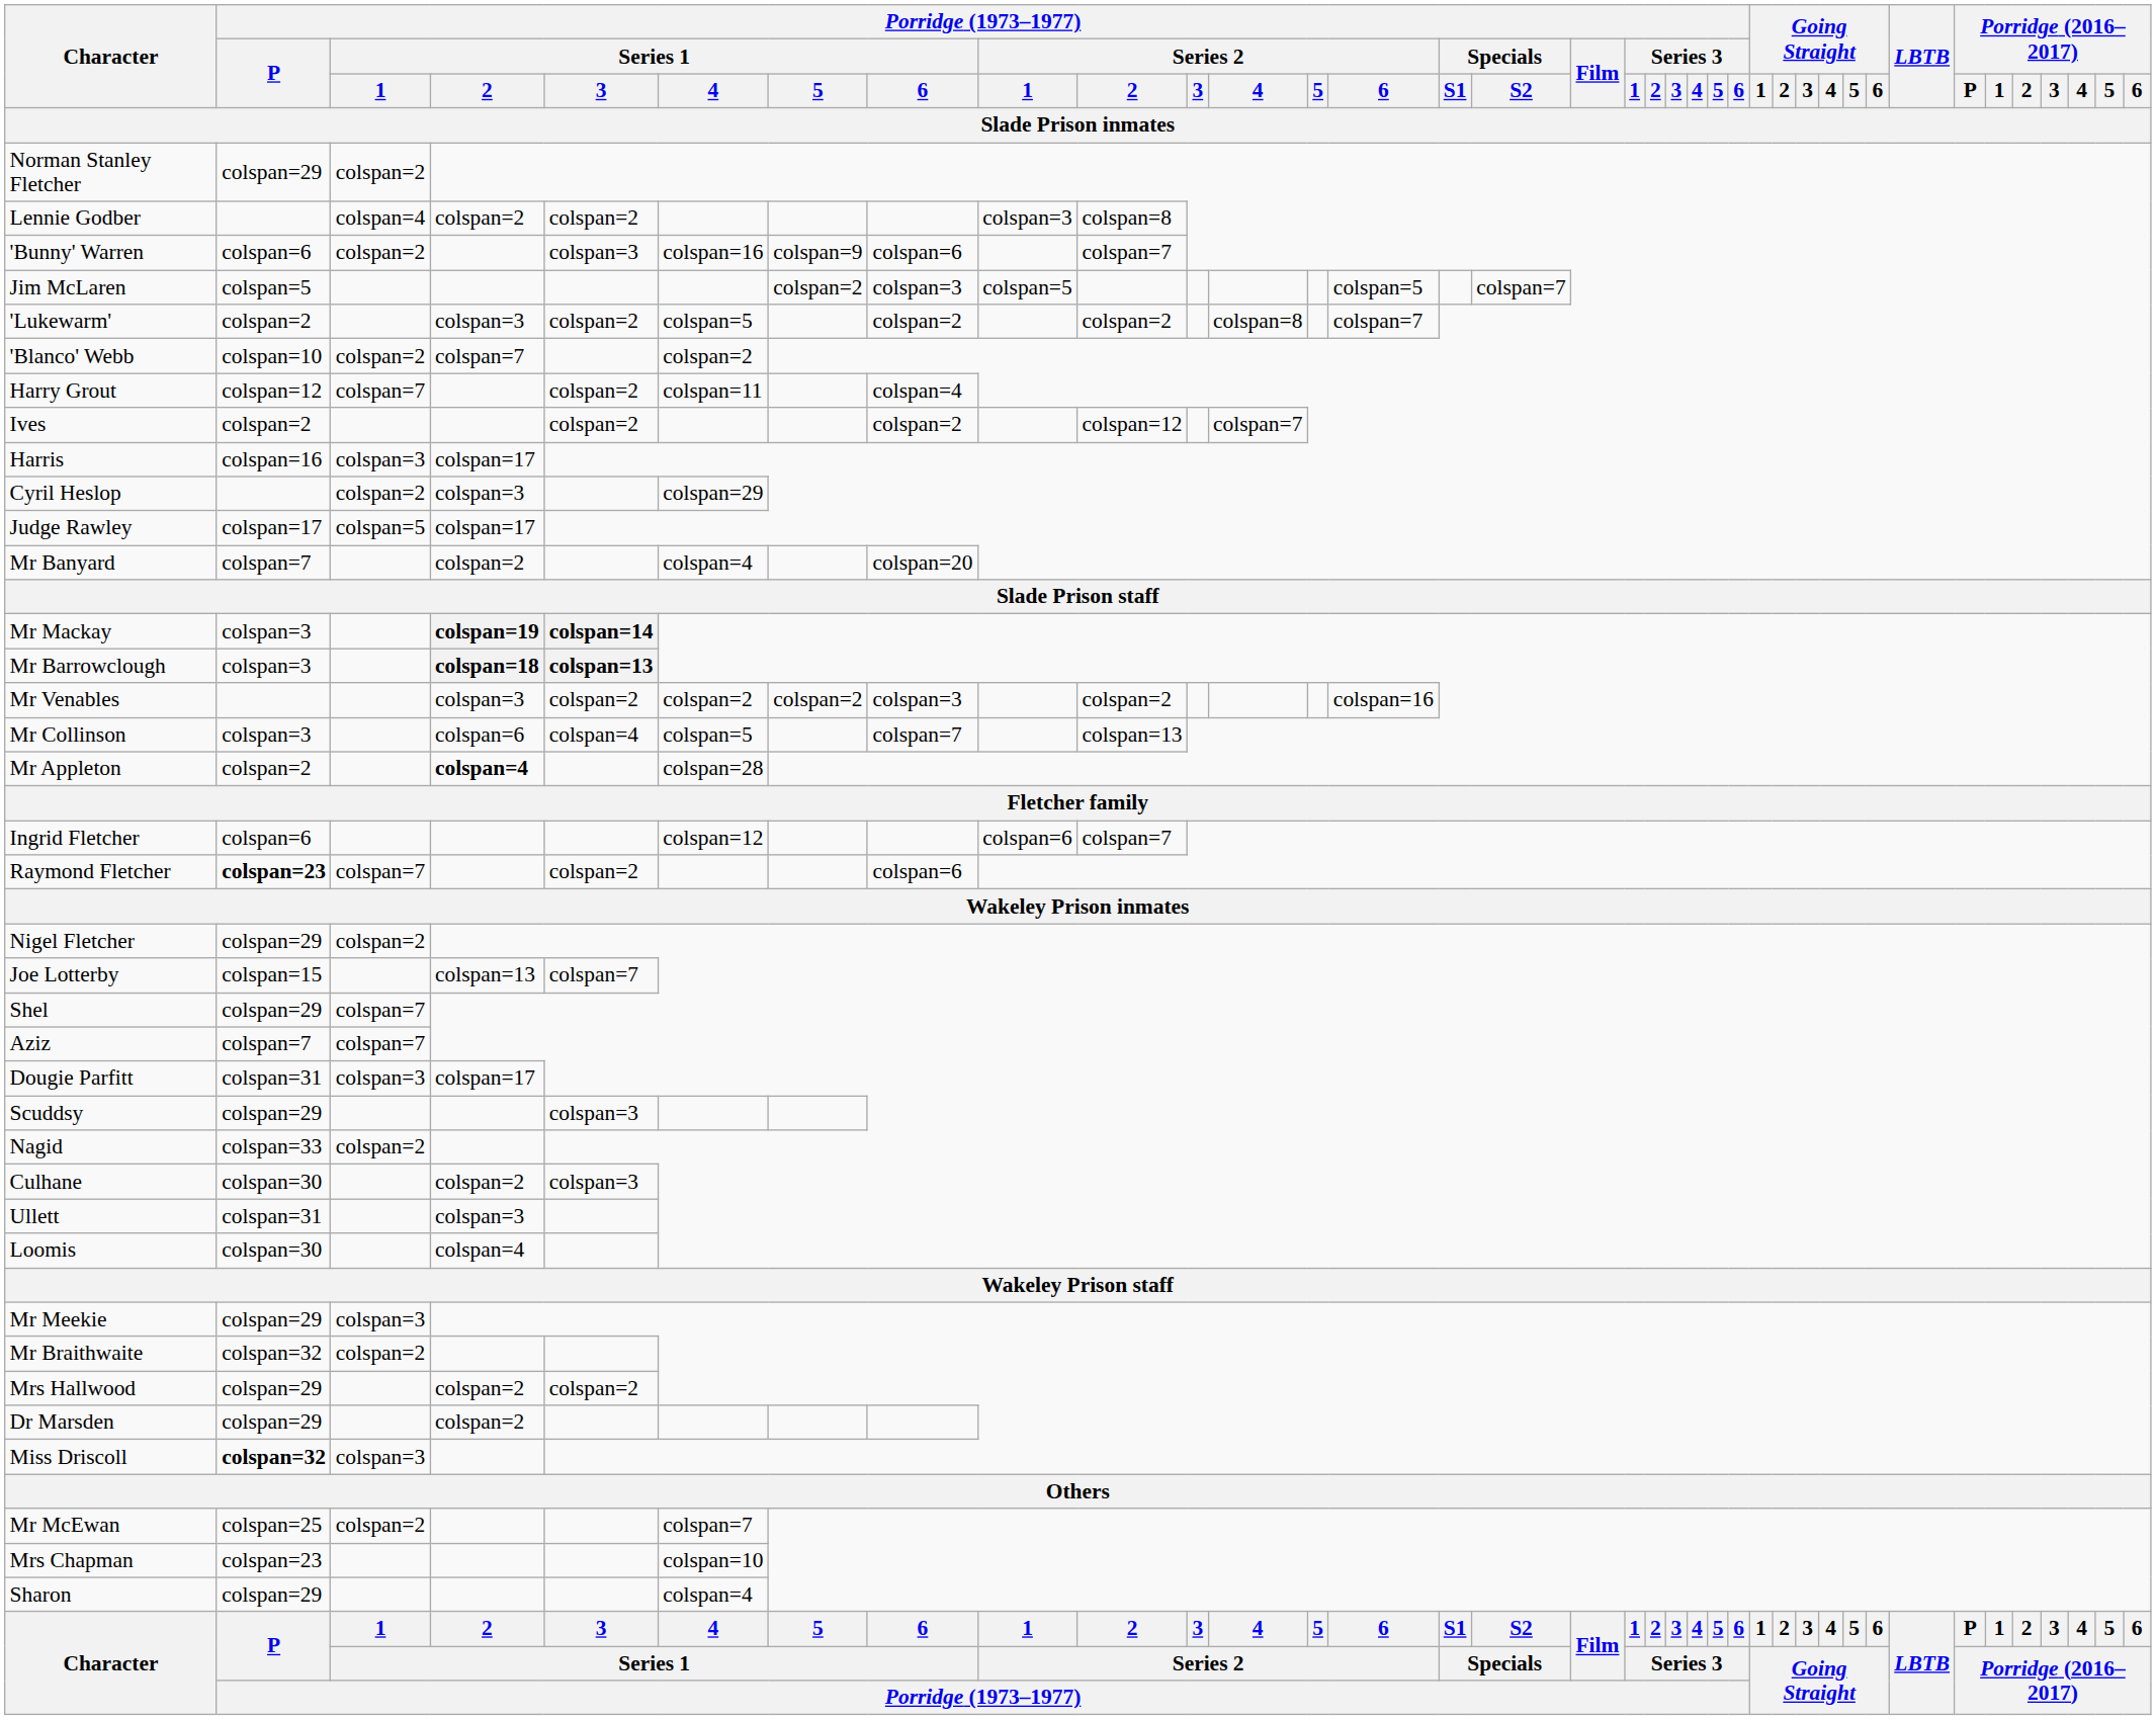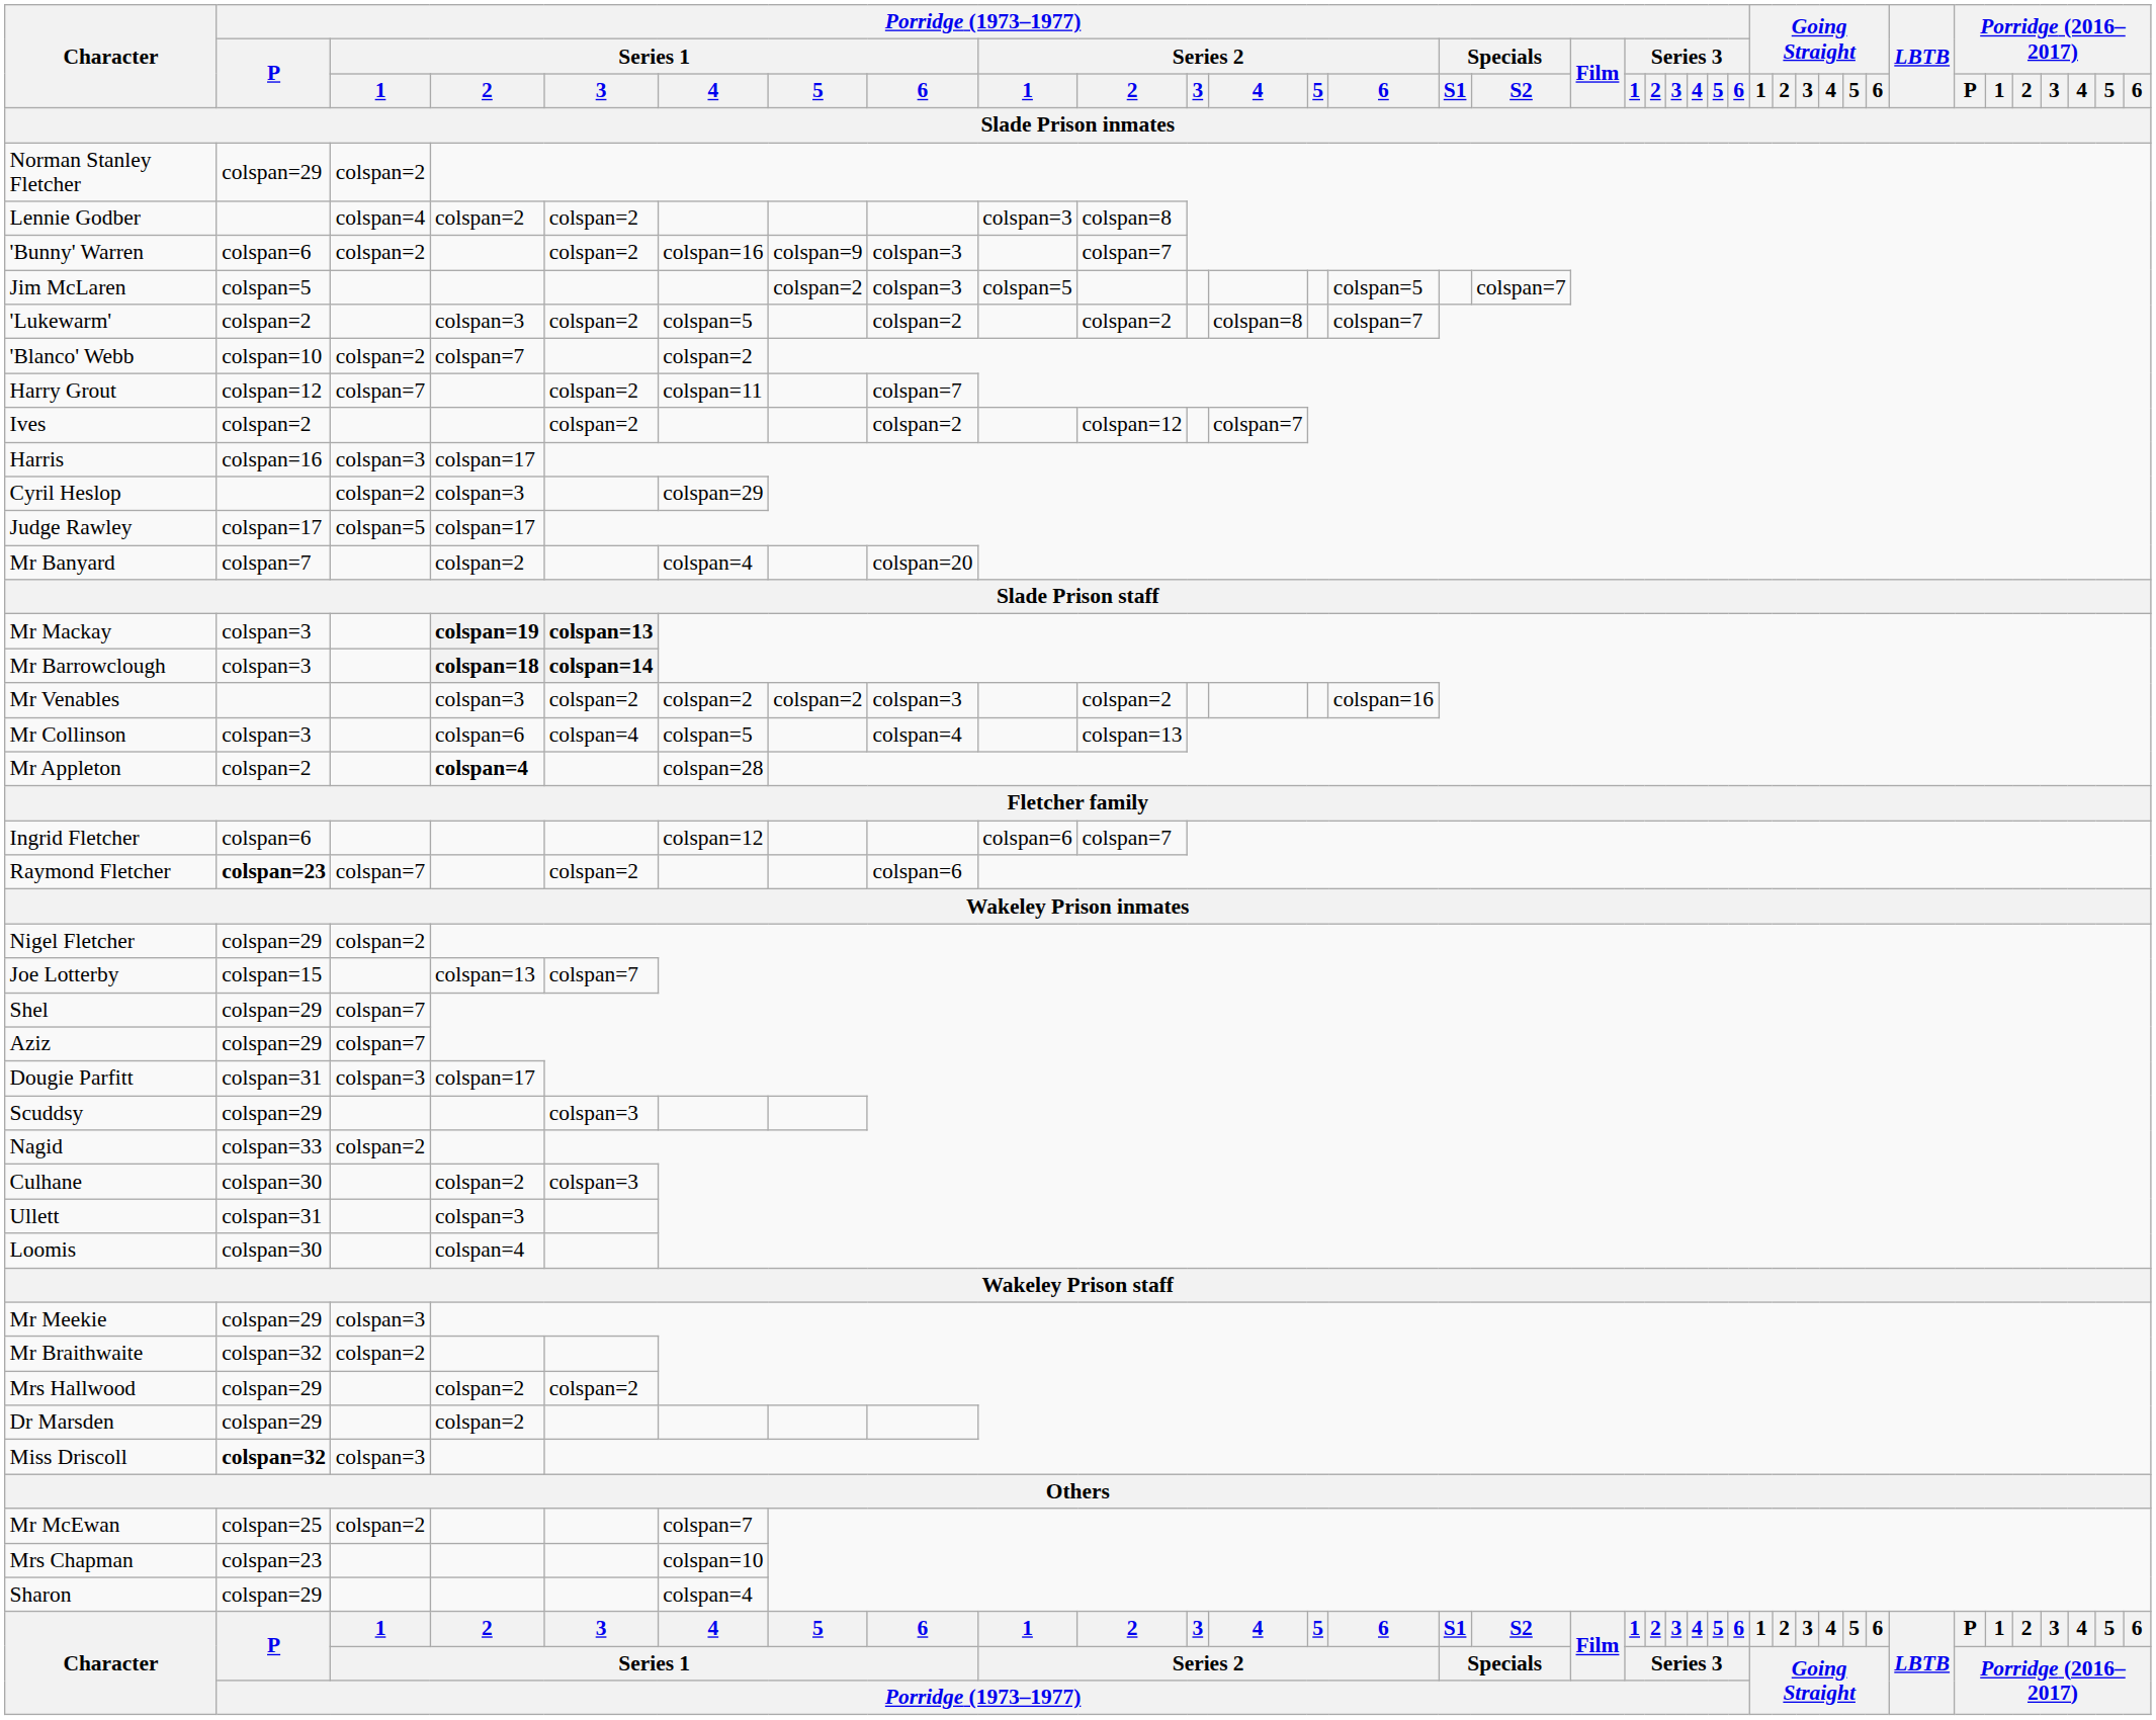'Bunny' Warren | Porridge (1973–1977) / Series 1 / 3: colspan=3 -> colspan=2
'Bunny' Warren | Porridge (1973–1977) / Series 1 / 6: colspan=6 -> colspan=3
Harry Grout | Porridge (1973–1977) / Series 1 / 6: colspan=4 -> colspan=7
Mr Mackay | Porridge (1973–1977) / Series 1 / 3: colspan=14 -> colspan=13
Mr Barrowclough | Porridge (1973–1977) / Series 1 / 3: colspan=13 -> colspan=14
Mr Collinson | Porridge (1973–1977) / Series 1 / 6: colspan=7 -> colspan=4
Aziz | Porridge (1973–1977) / P: colspan=7 -> colspan=29
